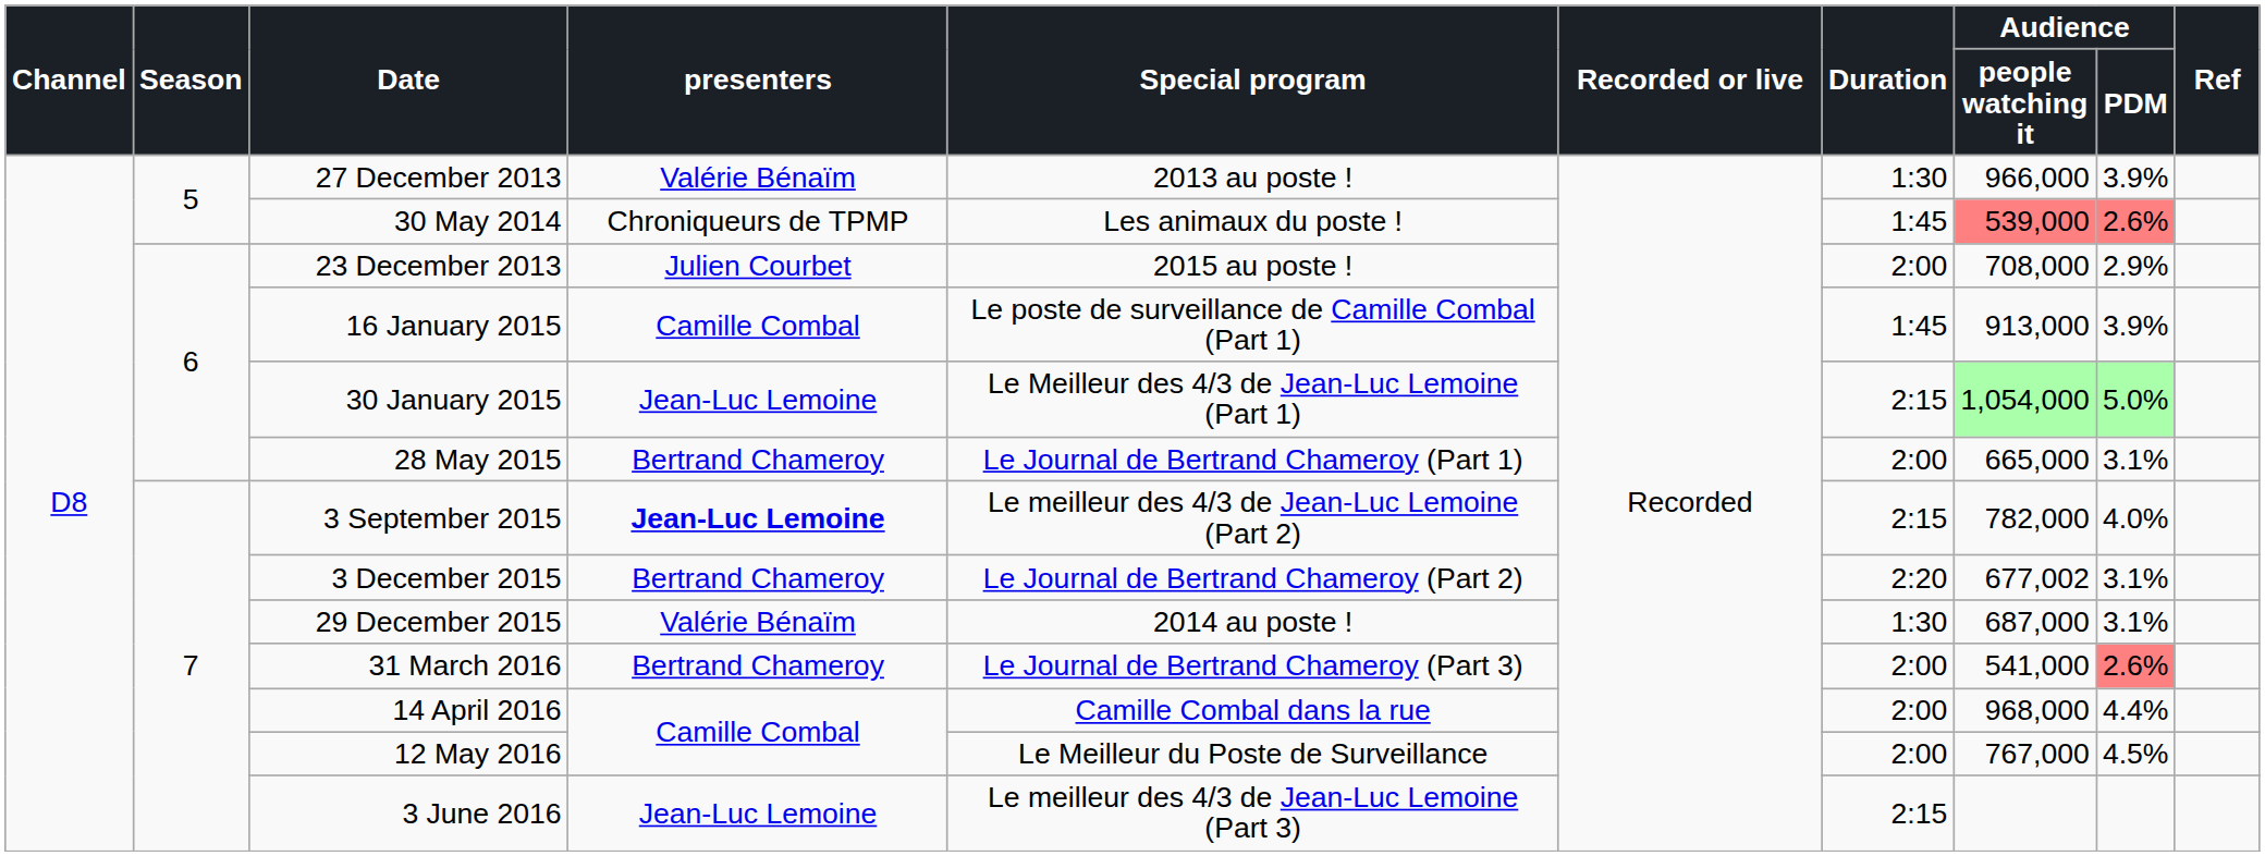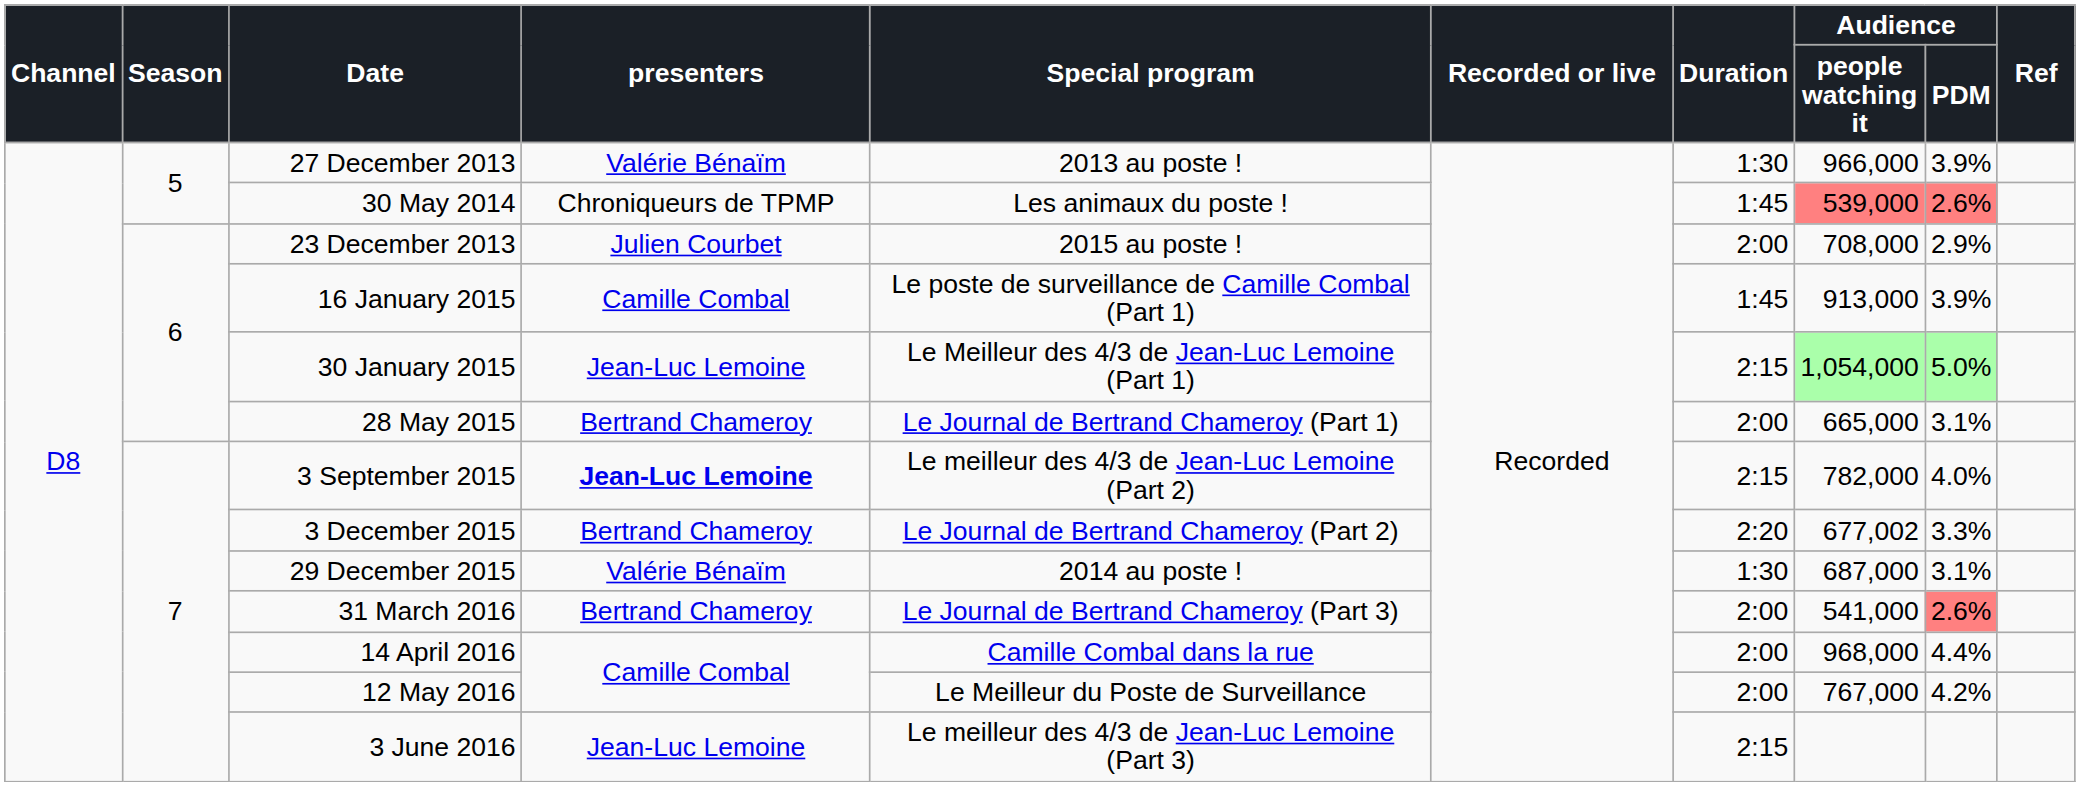3 December 2015 | Audience / PDM: 3.1% -> 3.3%
12 May 2016 | Audience / PDM: 4.5% -> 4.2%
